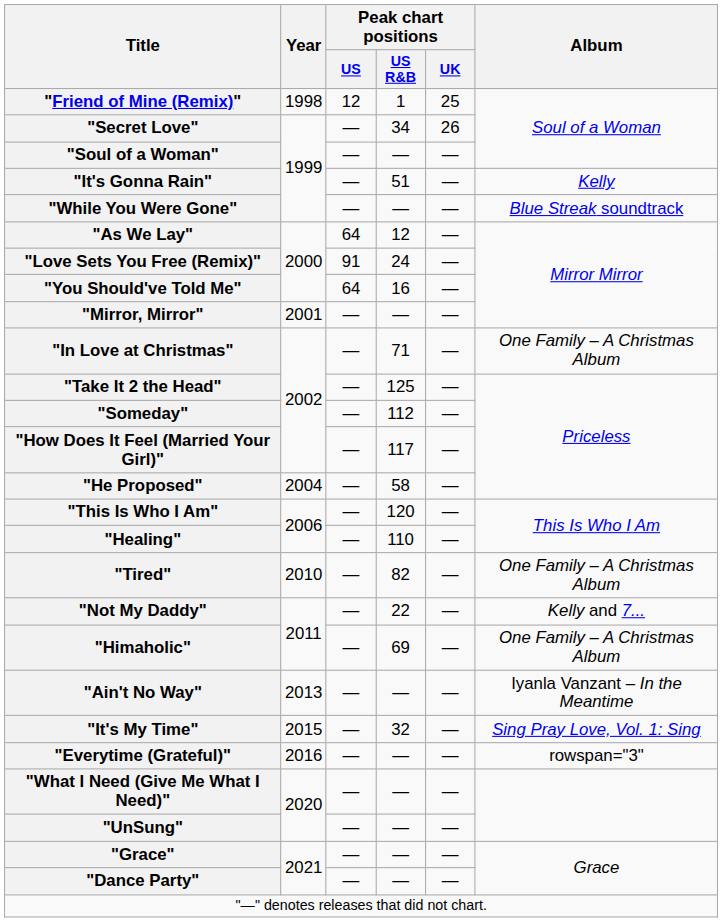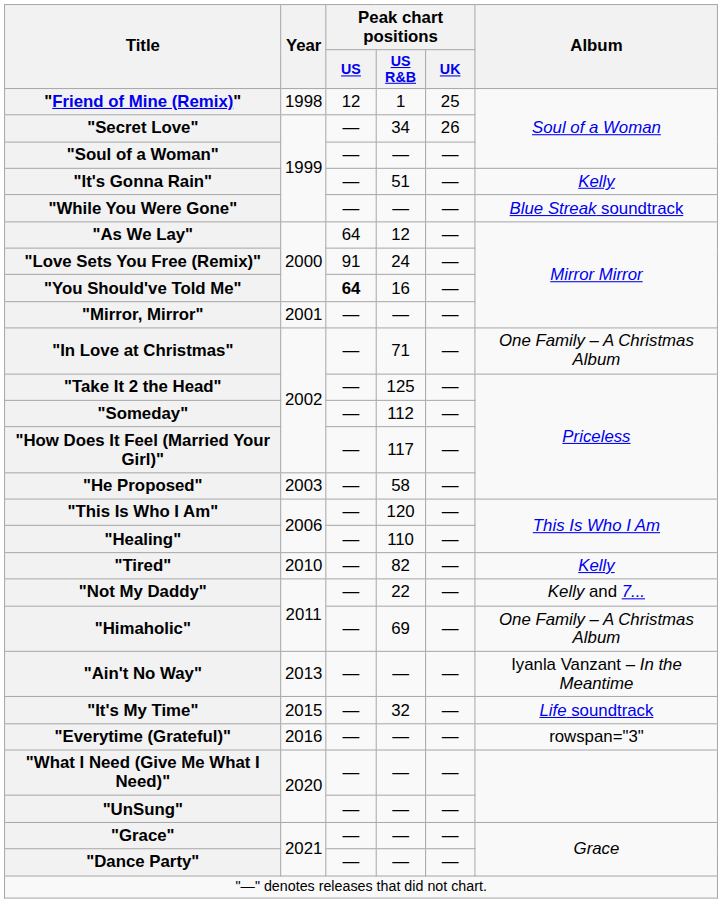"You Should've Told Me" | Peak chart positions / US: normal -> bold
"He Proposed" | Year: 2004 -> 2003
"Tired" | Album: One Family – A Christmas Album -> Kelly
"It's My Time" | Album: Sing Pray Love, Vol. 1: Sing -> Life soundtrack
